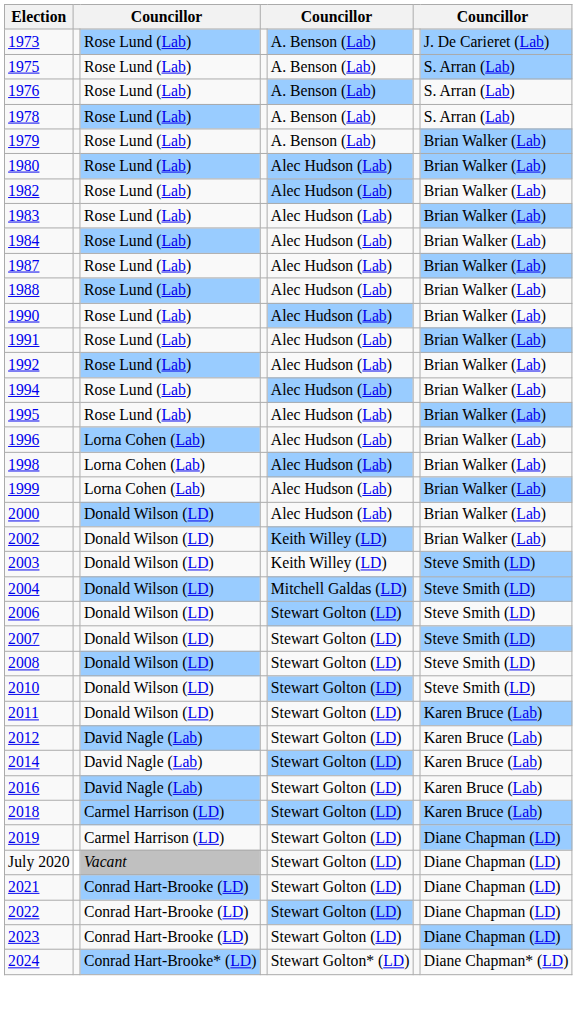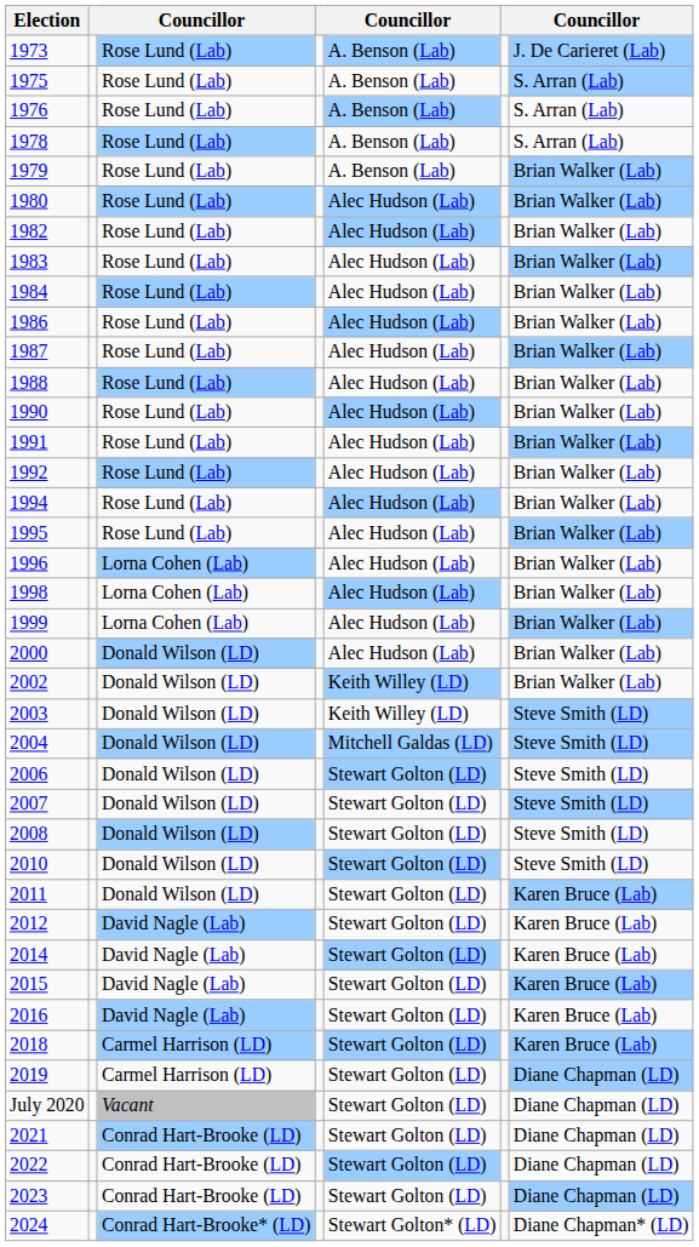+ row: 1986 | Rose Lund (Lab) | Alec Hudson (Lab) | Brian Walker (Lab)
+ row: 2015 | David Nagle (Lab) | Stewart Golton (LD) | Karen Bruce (Lab)
